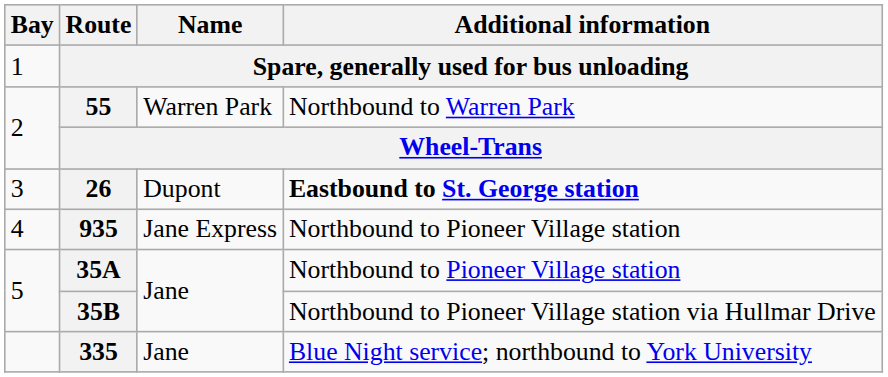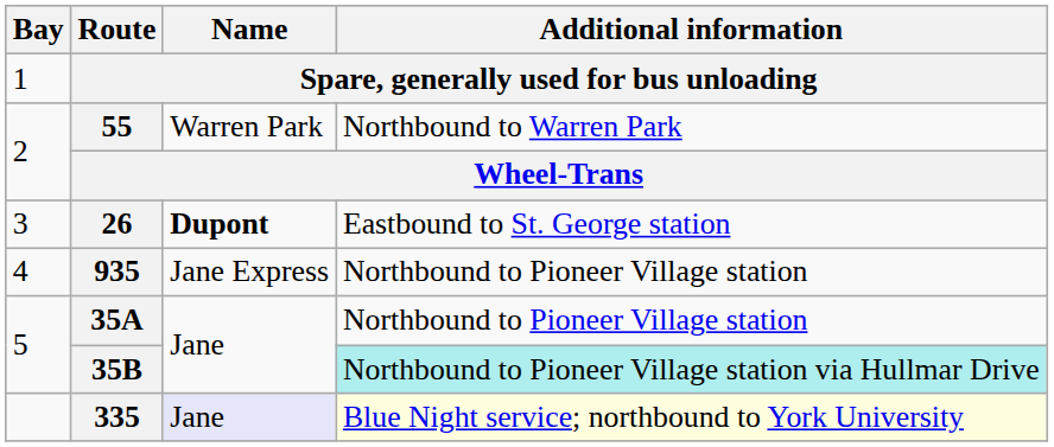26 | Name: normal -> bold
26 | Additional information: bold -> normal
35B | Additional information: no background -> paleturquoise background
335 | Name: no background -> lavender background
335 | Additional information: no background -> lightyellow background
